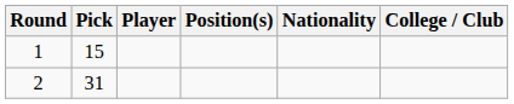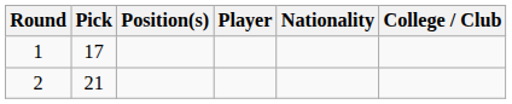columns swapped: Player <-> Position(s)
1 | Pick: 15 -> 17
2 | Pick: 31 -> 21
